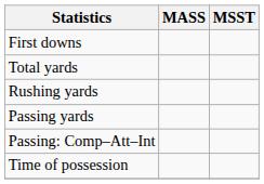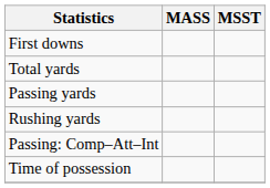rows swapped: Rushing yards <-> Passing yards
